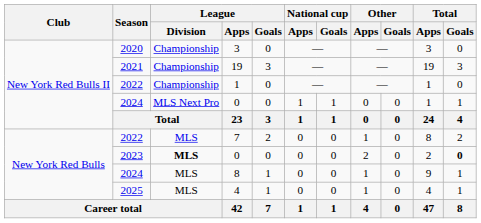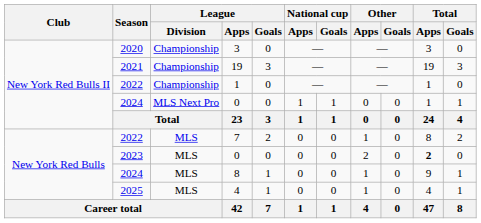2023 / 0 | League / Division: bold -> normal
2023 / 0 | Total / Apps: normal -> bold
2023 / 0 | Total / Goals: bold -> normal
